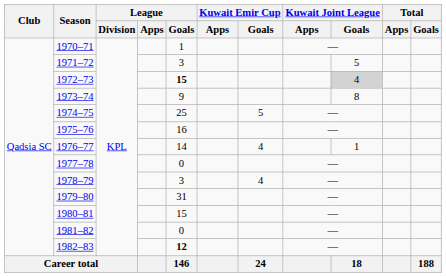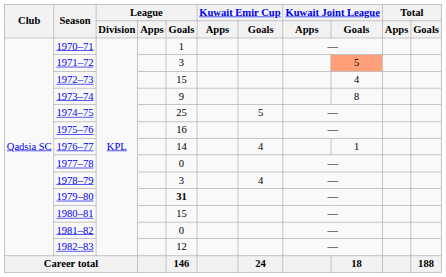1971–72 | Kuwait Joint League / Goals: no background -> lightsalmon background
1972–73 | League / Goals: bold -> normal
1972–73 | Kuwait Joint League / Goals: lightgrey background -> no background
1979–80 | League / Goals: normal -> bold
1982–83 | League / Goals: bold -> normal
